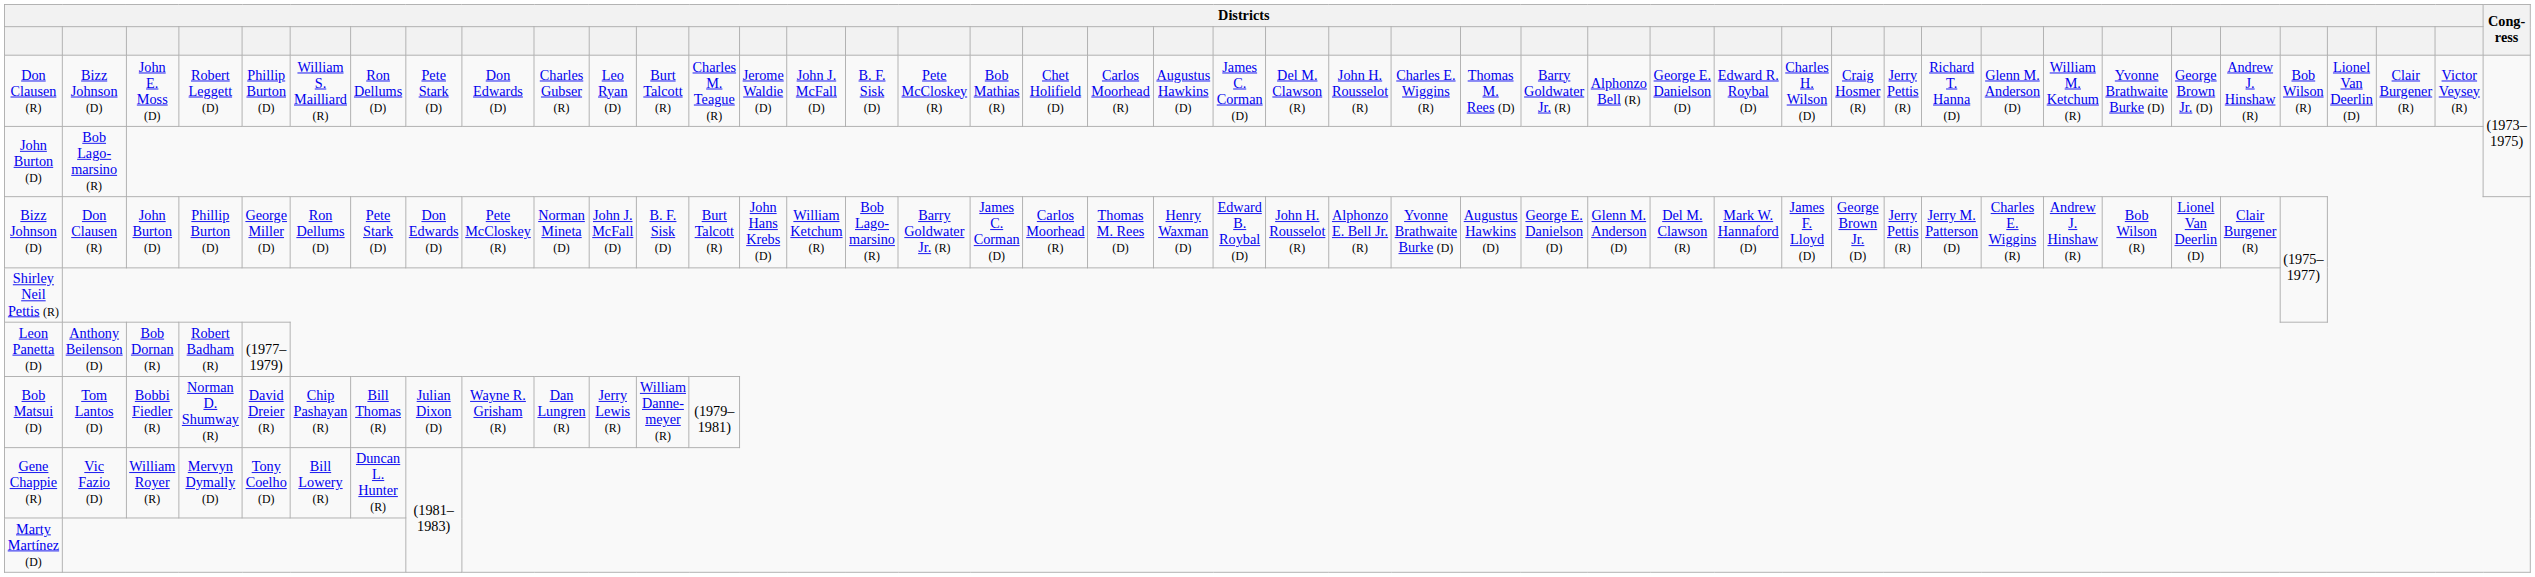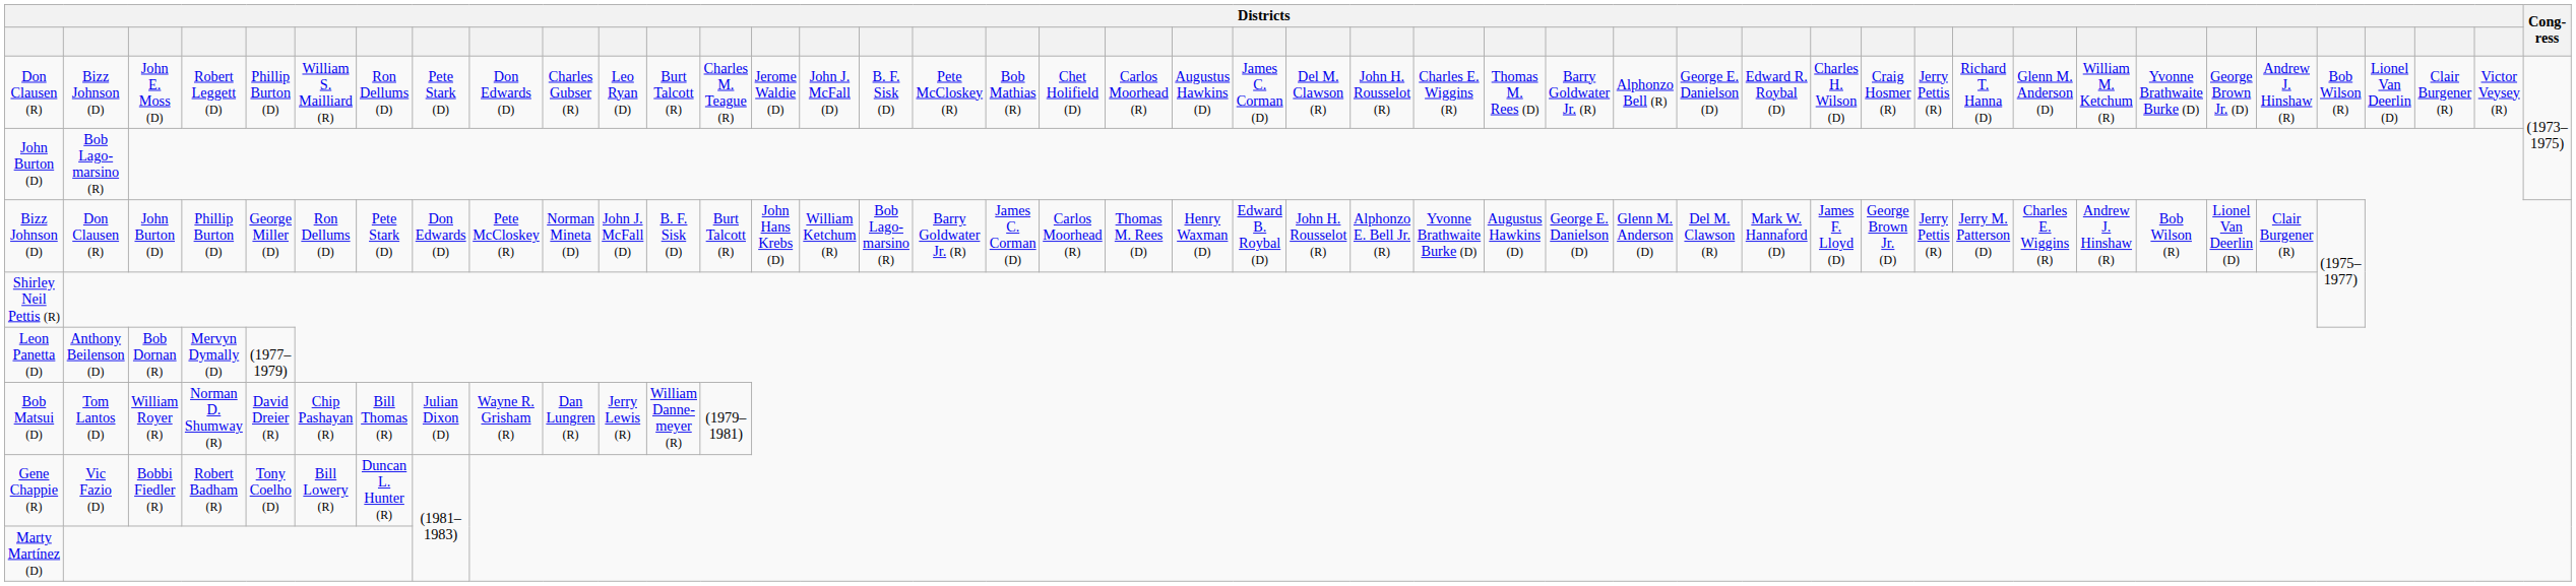Leon Panetta (D) | column 4: Robert Badham (R) -> Mervyn Dymally (D)
Bob Matsui (D) | column 3: Bobbi Fiedler (R) -> William Royer (R)
Gene Chappie (R) | column 3: William Royer (R) -> Bobbi Fiedler (R)
Gene Chappie (R) | column 4: Mervyn Dymally (D) -> Robert Badham (R)
